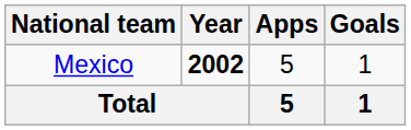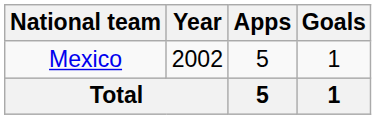Mexico | Year: bold -> normal
